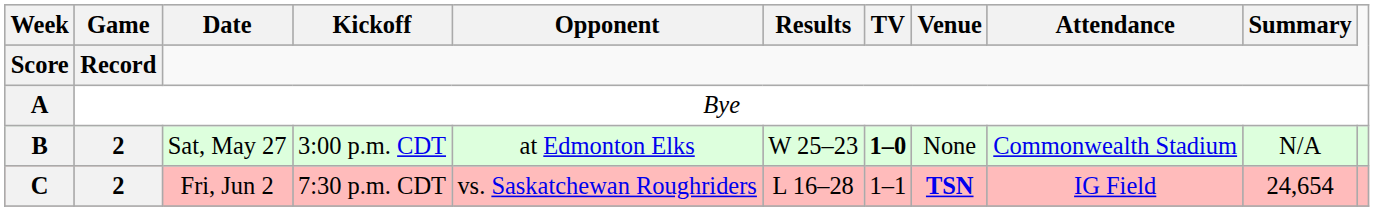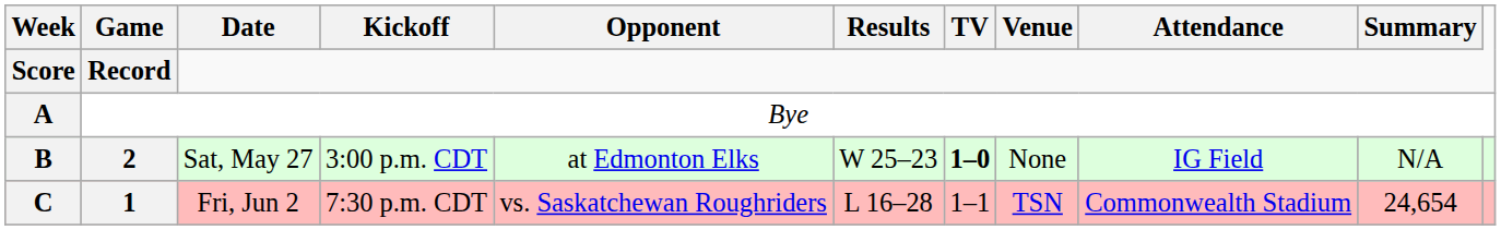B | Attendance: Commonwealth Stadium -> IG Field
C | Game / Record: 2 -> 1
C | Venue: bold -> normal
C | Attendance: IG Field -> Commonwealth Stadium
